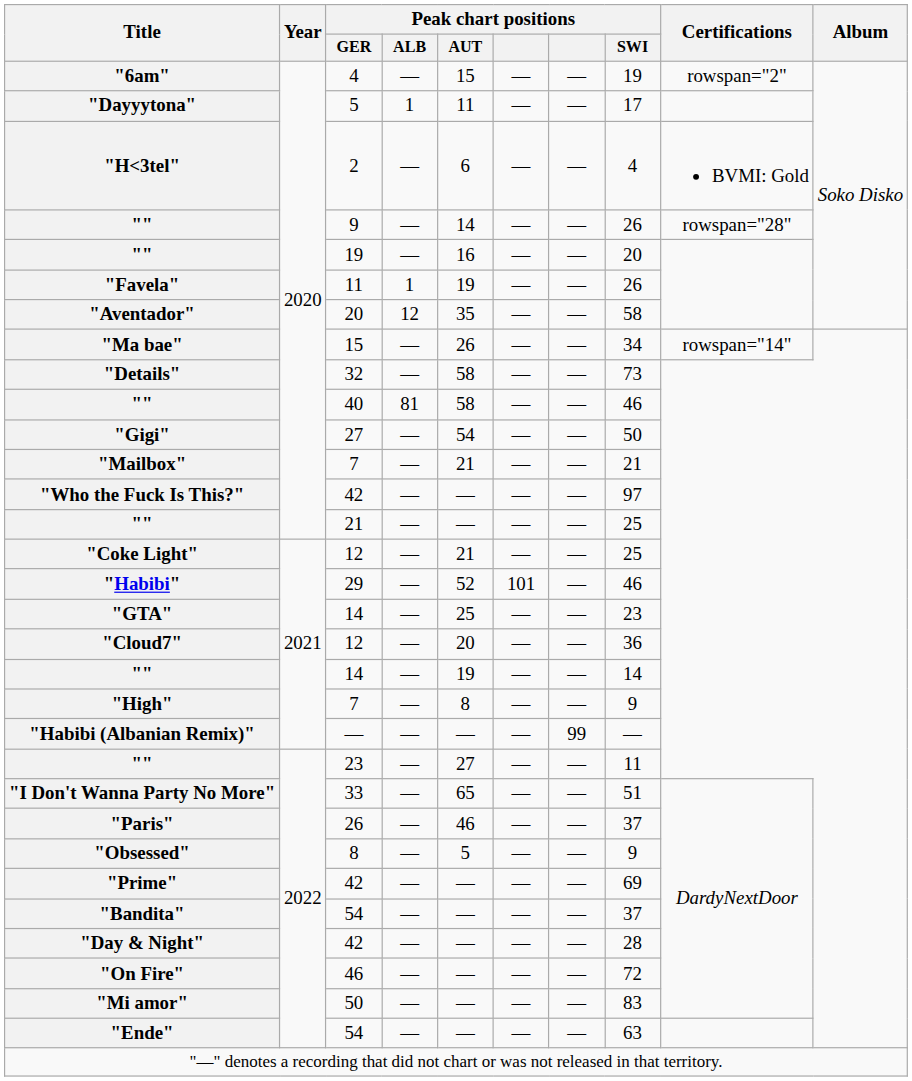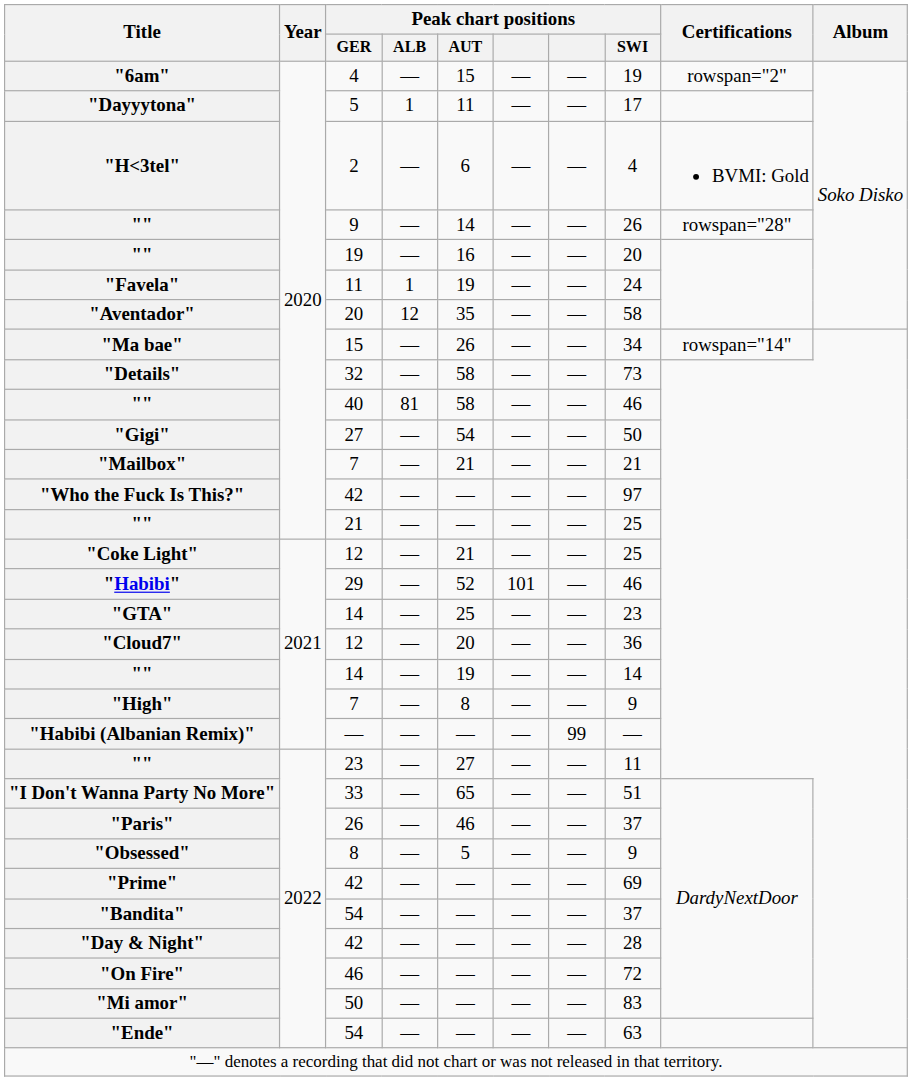"Favela" | Peak chart positions / SWI: 26 -> 24
